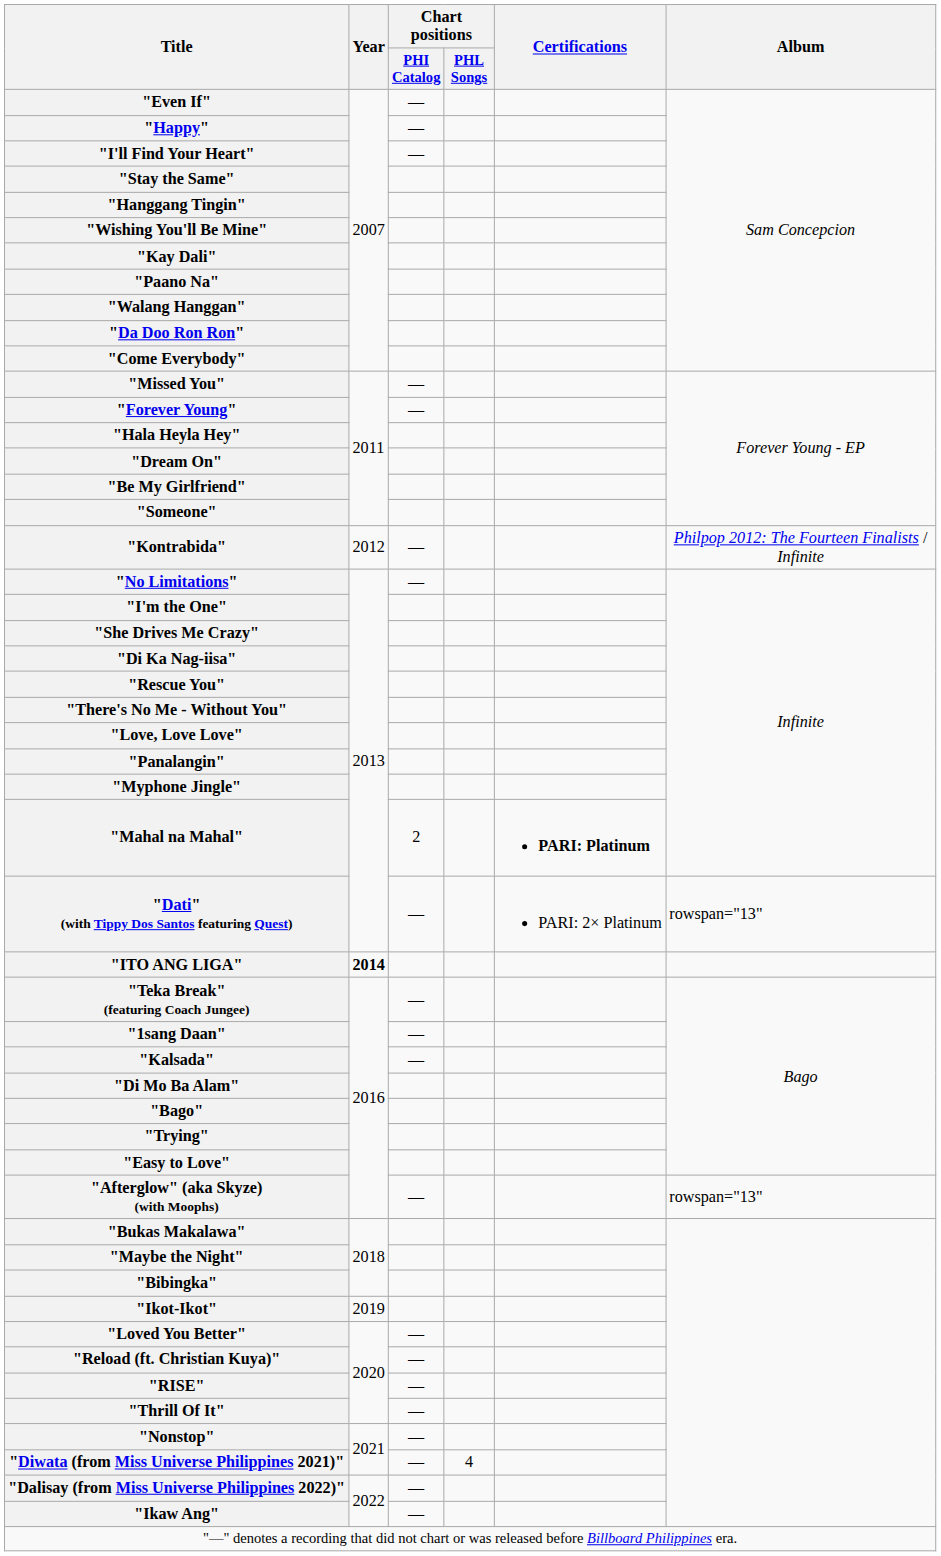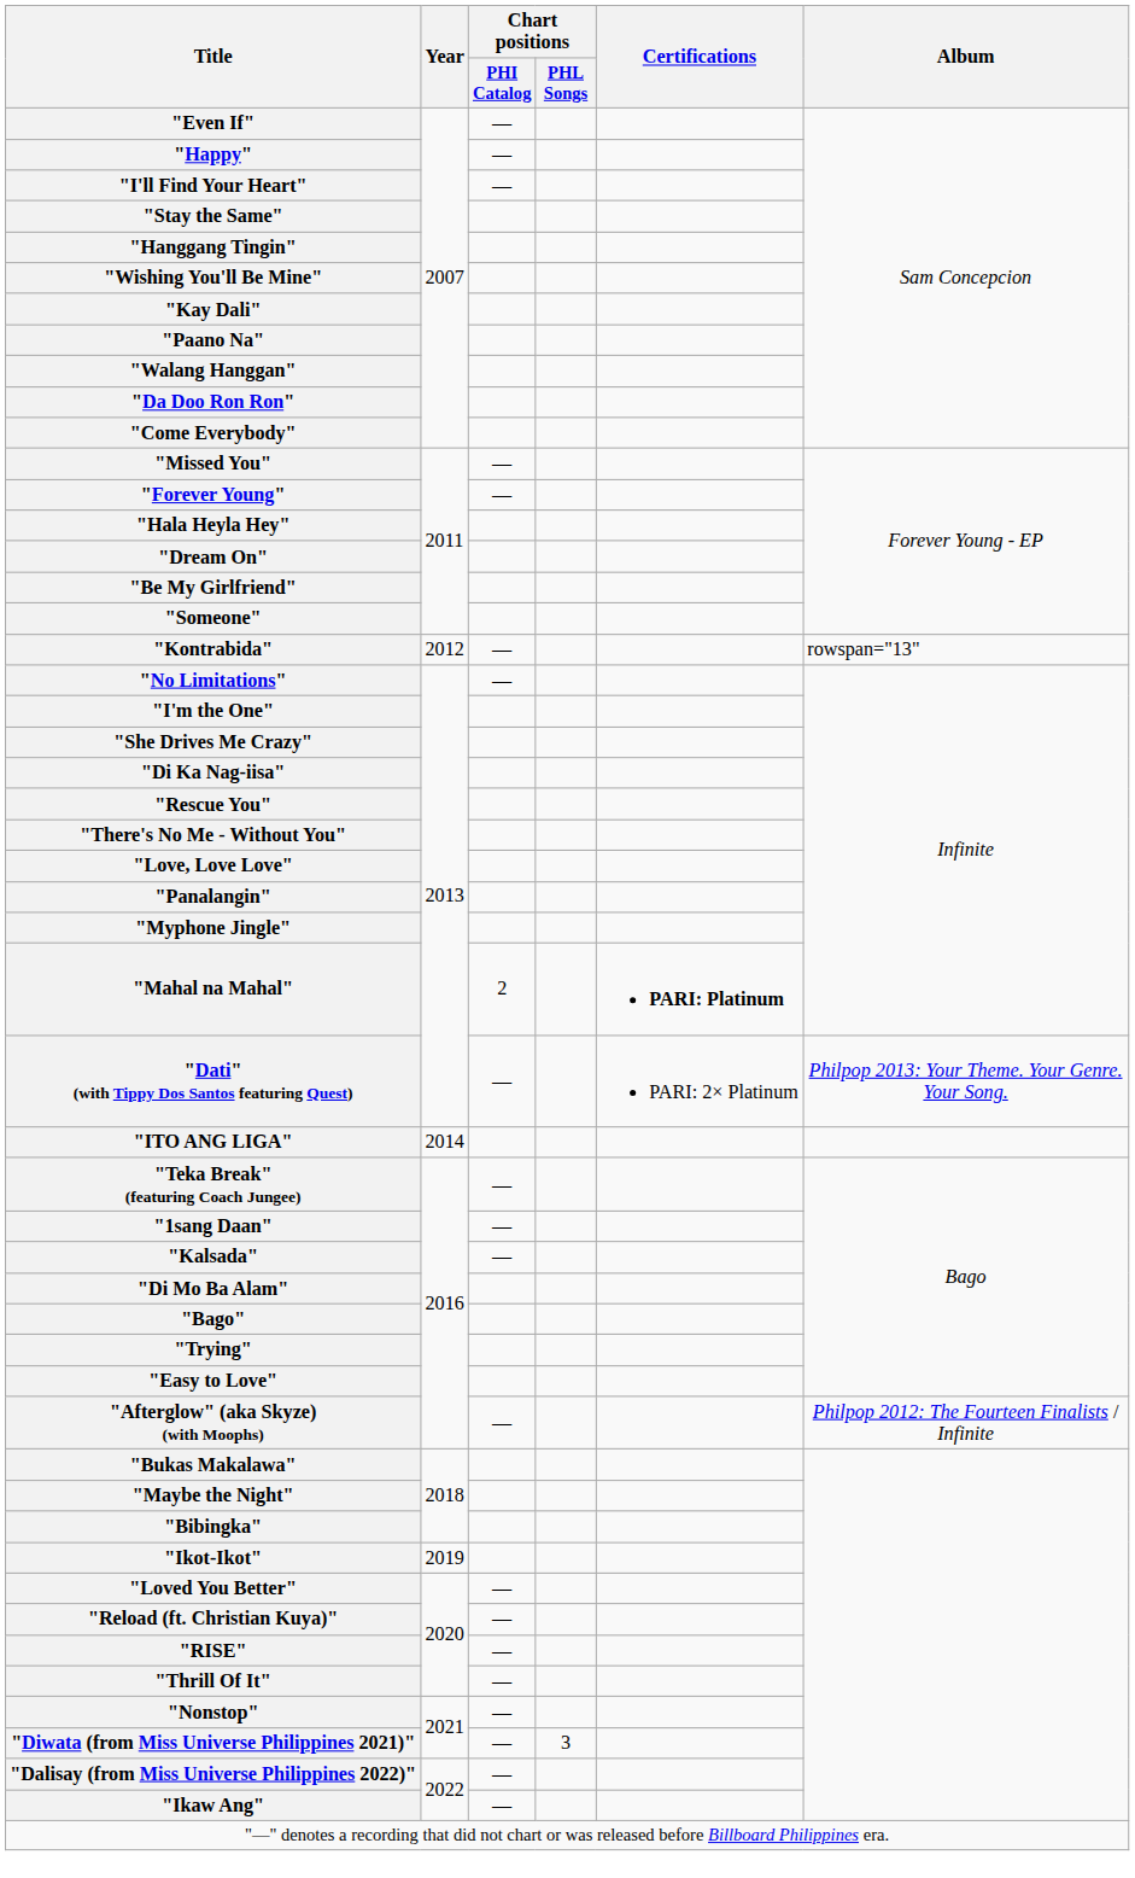"Kontrabida" | Album: Philpop 2012: The Fourteen Finalists / Infinite -> rowspan="13"
"Dati" (with Tippy Dos Santos featuring Quest) | Album: rowspan="13" -> Philpop 2013: Your Theme. Your Genre. Your Song.
"ITO ANG LIGA" | Year: bold -> normal
"Afterglow" (aka Skyze) (with Moophs) | Album: rowspan="13" -> Philpop 2012: The Fourteen Finalists / Infinite
"Diwata (from Miss Universe Philippines 2021)" | Chart positions / PHL Songs: 4 -> 3
